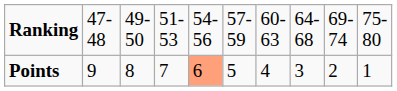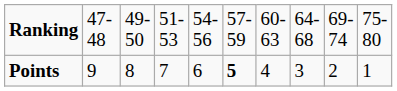Points | column 5: lightsalmon background -> no background
Points | column 6: normal -> bold
